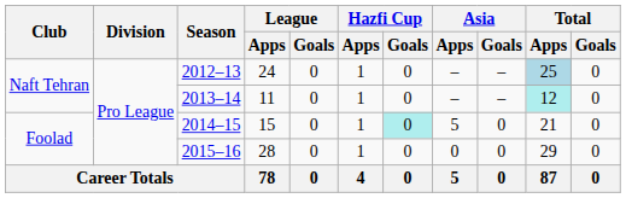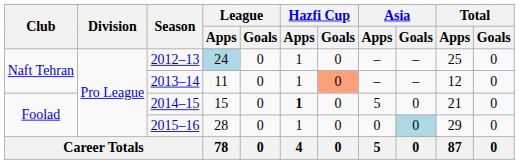2012–13 | League / Apps: no background -> lightblue background
2012–13 | Total / Apps: lightblue background -> no background
2013–14 | Hazfi Cup / Goals: no background -> lightsalmon background
2013–14 | Total / Apps: paleturquoise background -> no background
2014–15 | Hazfi Cup / Apps: normal -> bold
2014–15 | Hazfi Cup / Goals: paleturquoise background -> no background
2015–16 | Asia / Goals: no background -> lightblue background
